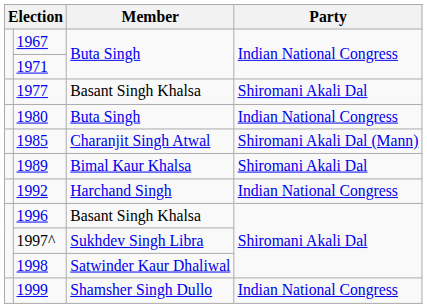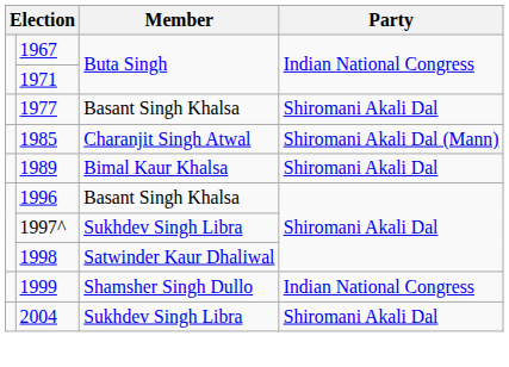- row: 1980 | Buta Singh | Indian National Congress
- row: 1992 | Harchand Singh | Indian National Congress
+ row: 2004 | Sukhdev Singh Libra | Shiromani Akali Dal
